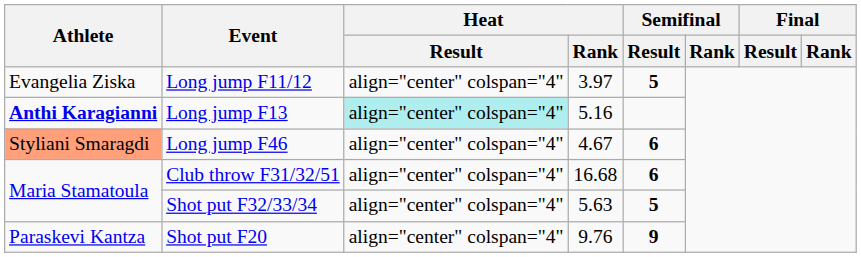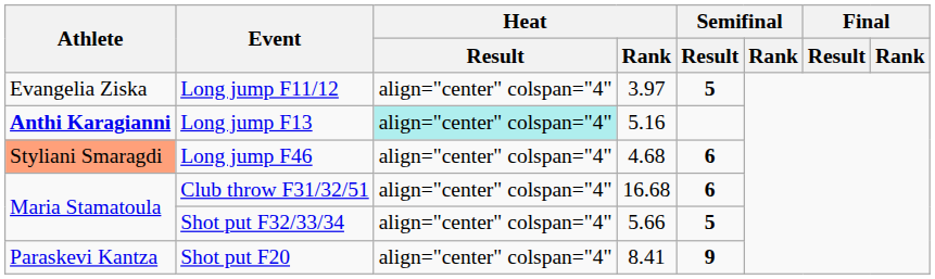Long jump F46 | Heat / Rank: 4.67 -> 4.68
Shot put F32/33/34 | Heat / Rank: 5.63 -> 5.66
Shot put F20 | Heat / Rank: 9.76 -> 8.41
